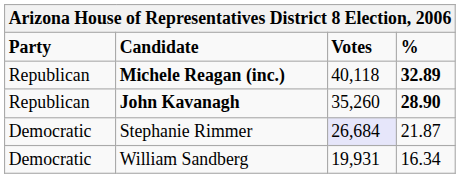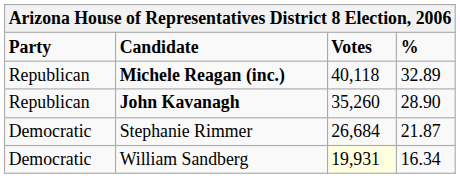Michele Reagan (inc.) | %: bold -> normal
John Kavanagh | %: bold -> normal
Stephanie Rimmer | Votes: lavender background -> no background
William Sandberg | Votes: no background -> lightyellow background
